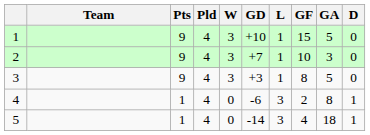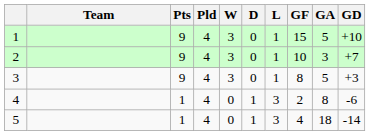columns swapped: D <-> GD
